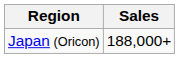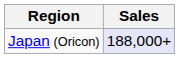Japan (Oricon) | Sales: no background -> lavender background
